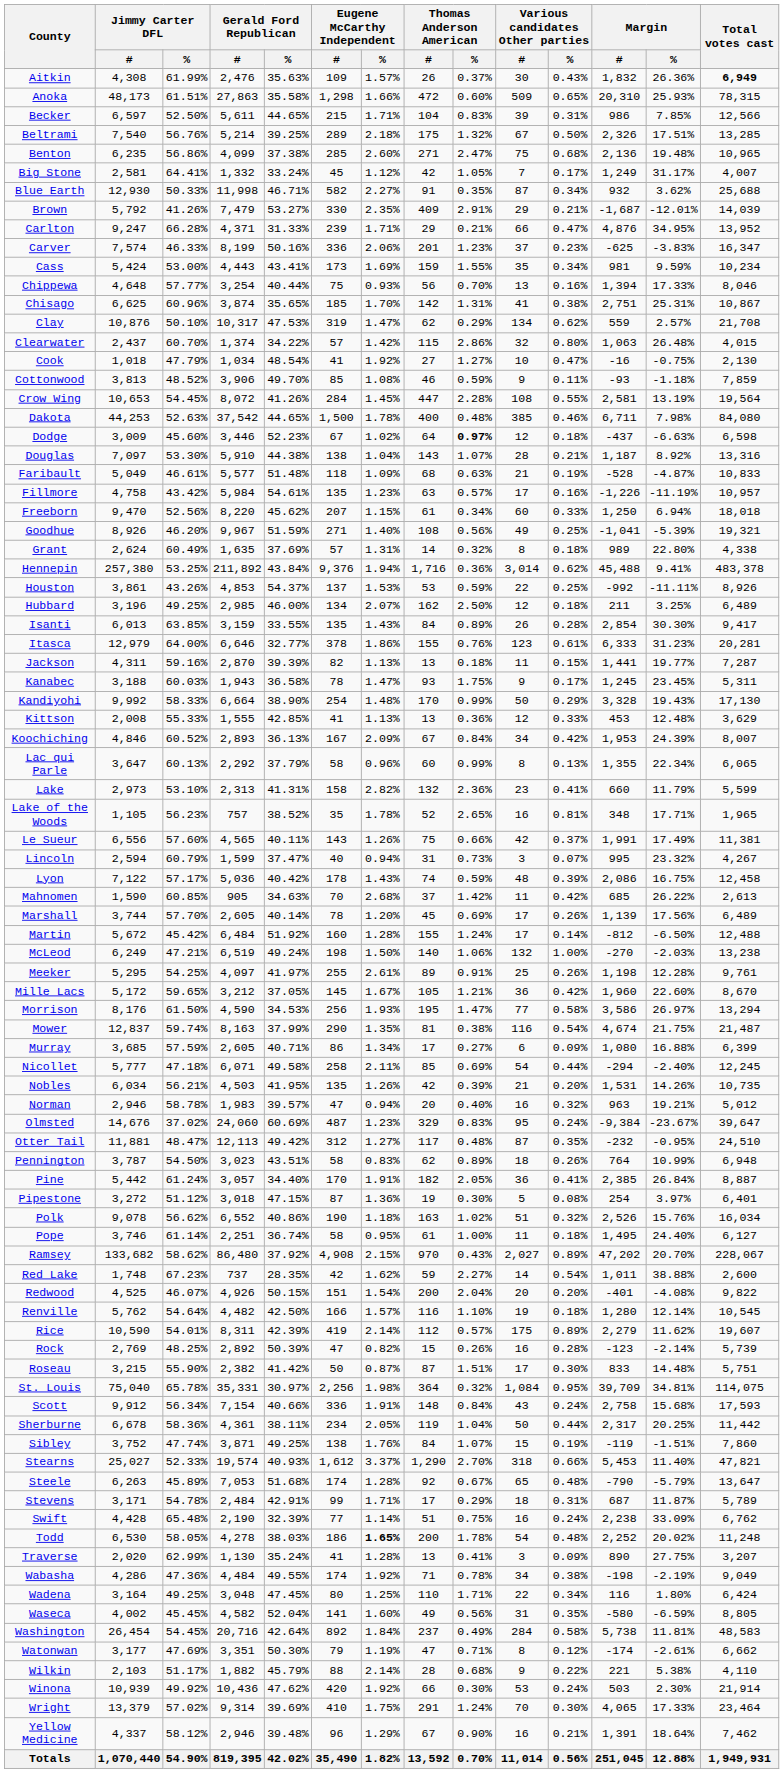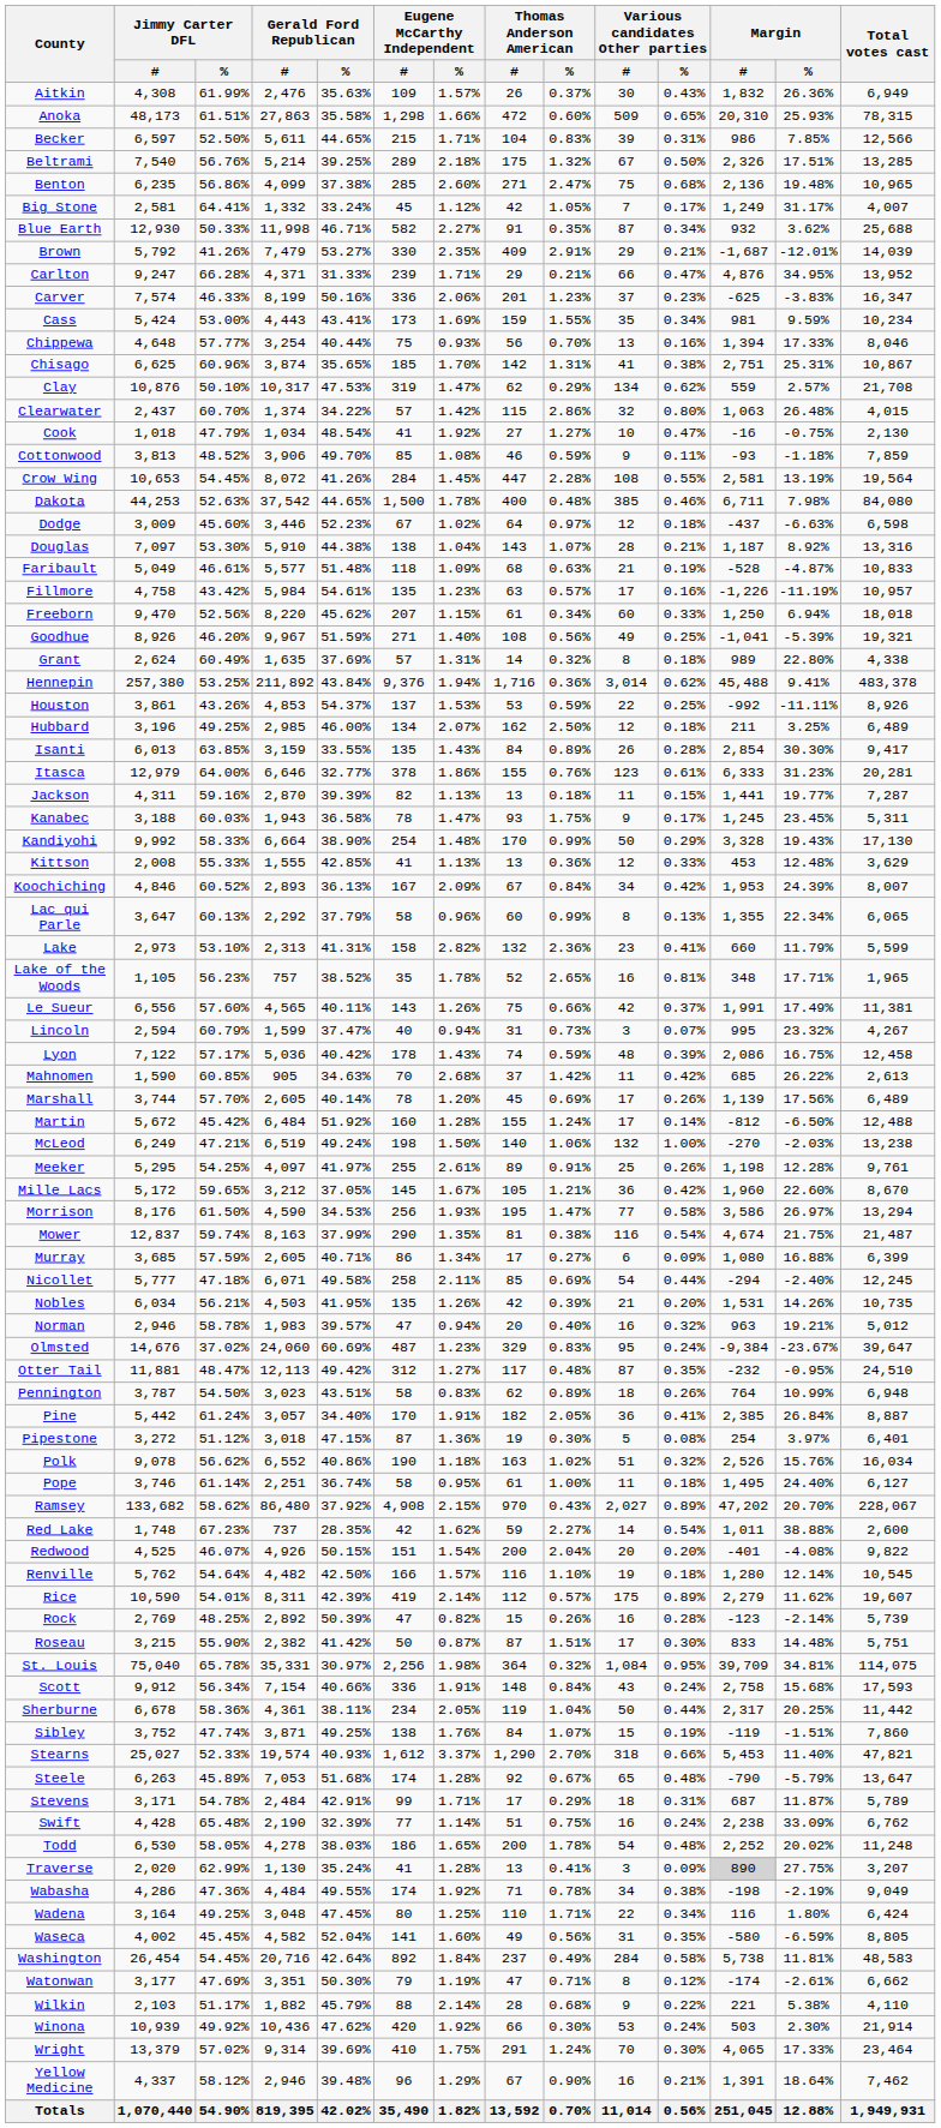Aitkin | Total votes cast: bold -> normal
Dodge | Thomas Anderson American / %: bold -> normal
Todd | Eugene McCarthy Independent / %: bold -> normal
Traverse | Margin / #: no background -> lightgrey background
